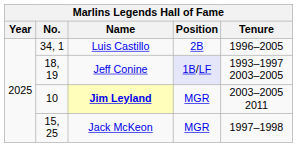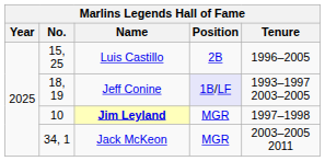Luis Castillo | No.: 34, 1 -> 15, 25
Jim Leyland | Tenure: 2003–2005 2011 -> 1997–1998
Jack McKeon | No.: 15, 25 -> 34, 1
Jack McKeon | Tenure: 1997–1998 -> 2003–2005 2011
